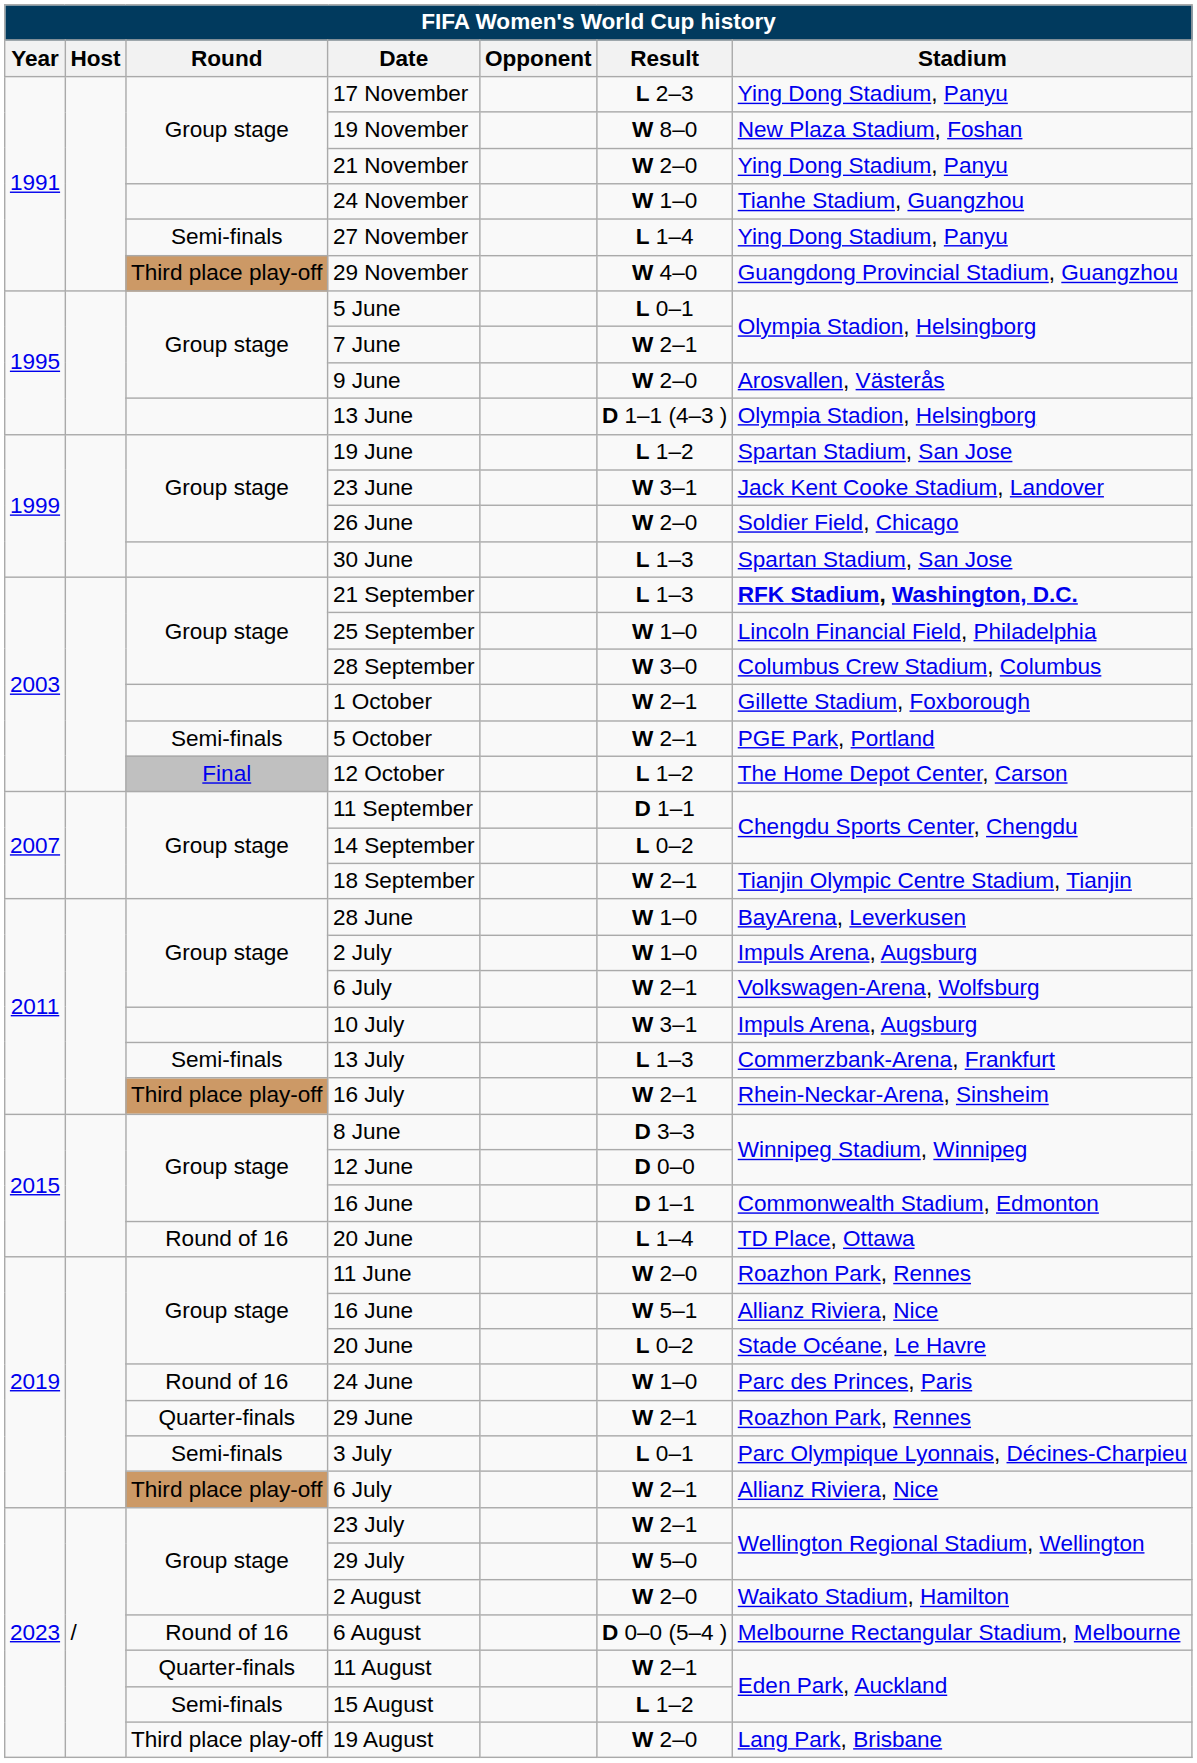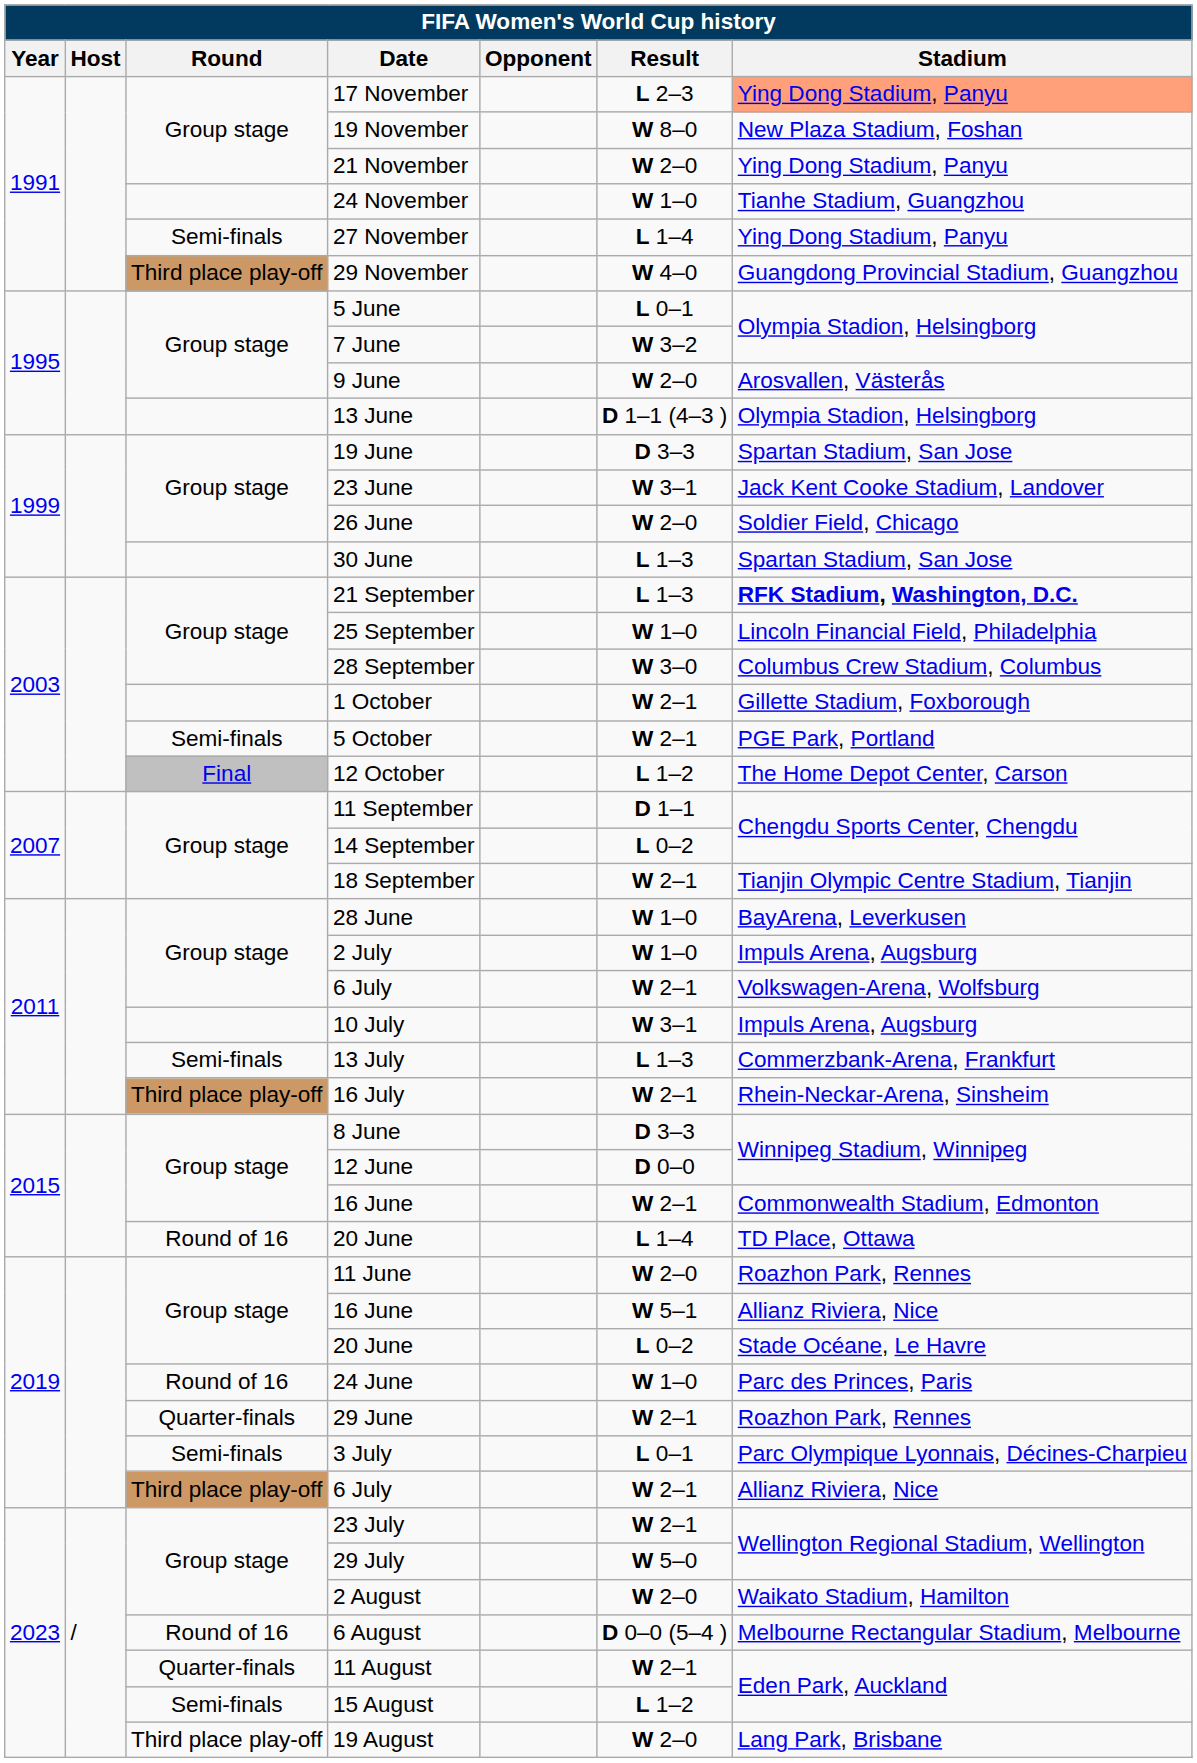17 November | Stadium: no background -> lightsalmon background
7 June | Result: W 2–1 -> W 3–2
19 June | Result: L 1–2 -> D 3–3
2015 / 16 June | Result: D 1–1 -> W 2–1
